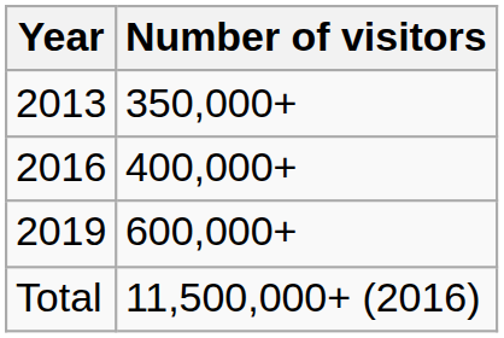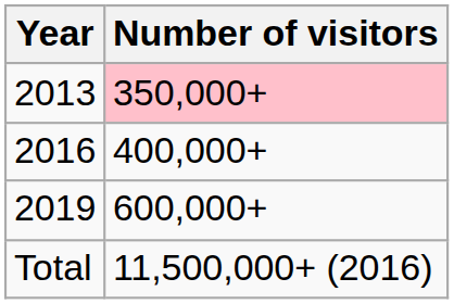2013 | Number of visitors: no background -> pink background
